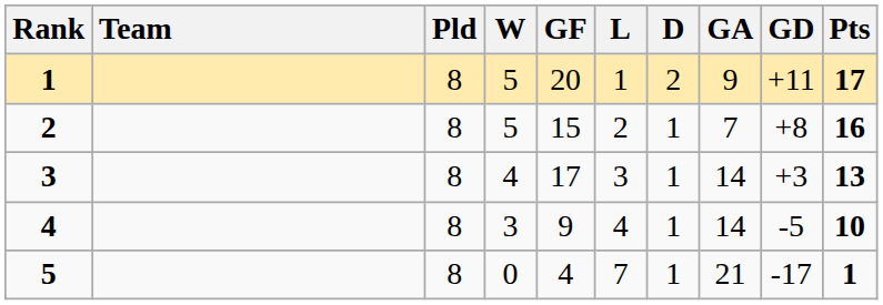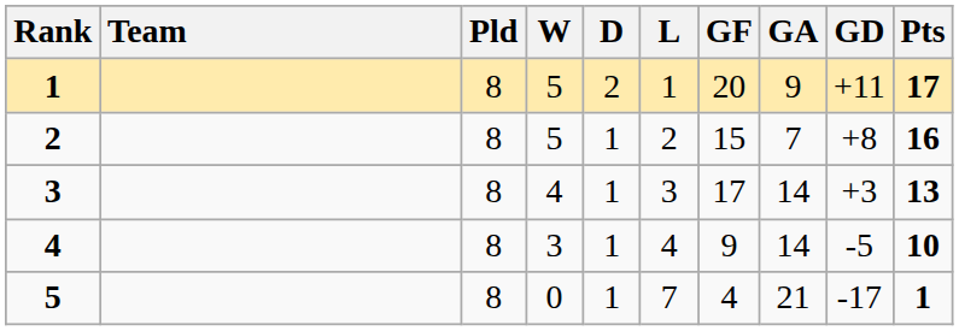columns swapped: D <-> GF
